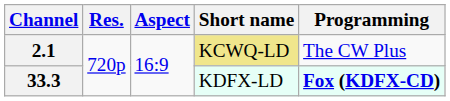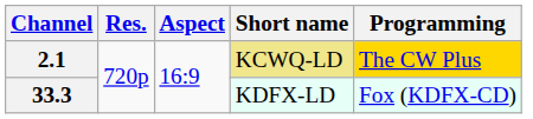2.1 | Programming: no background -> gold background
33.3 | Programming: bold -> normal
